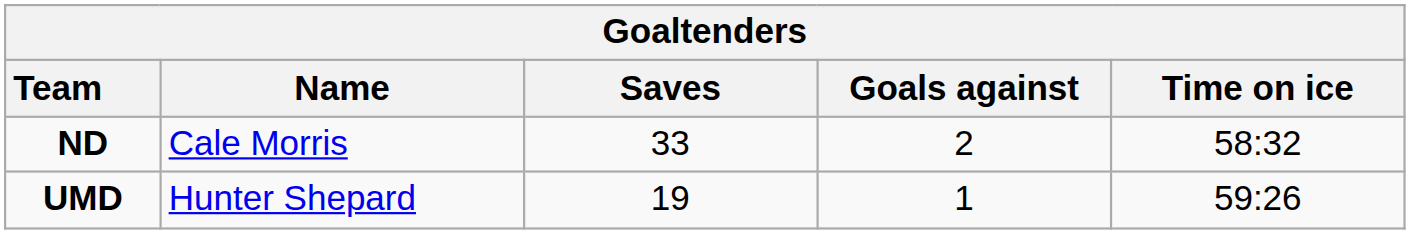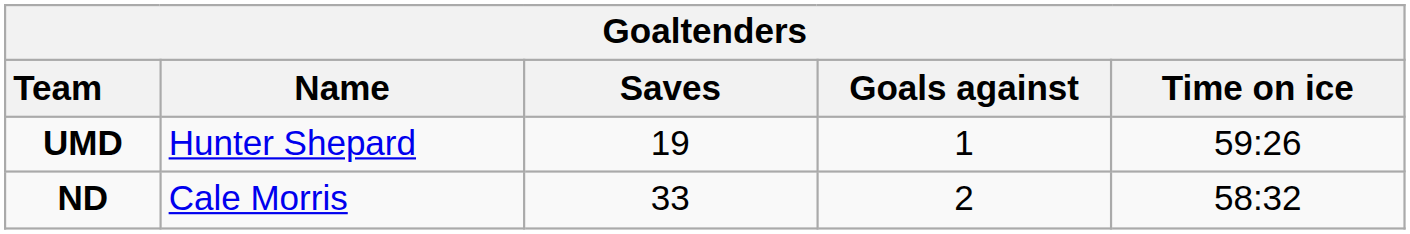rows swapped: UMD <-> ND
